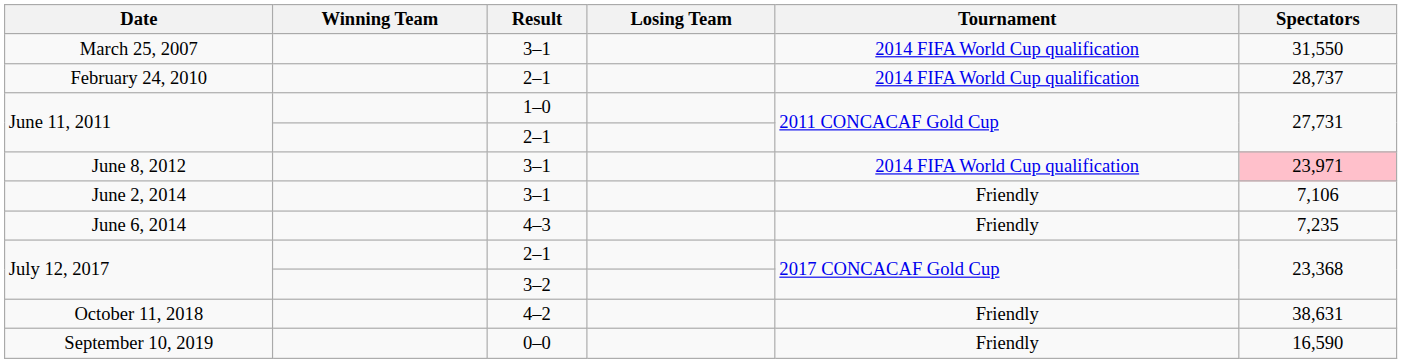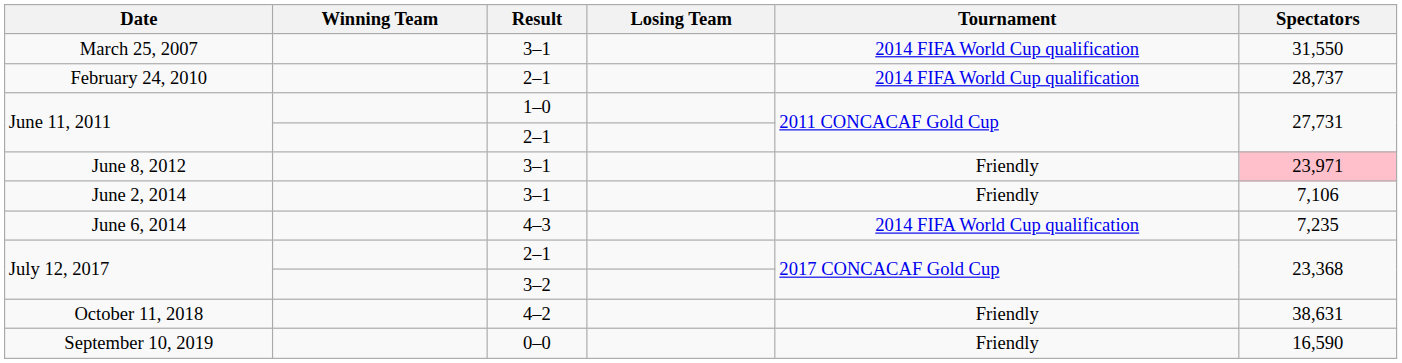June 8, 2012 | Tournament: 2014 FIFA World Cup qualification -> Friendly
June 6, 2014 | Tournament: Friendly -> 2014 FIFA World Cup qualification
